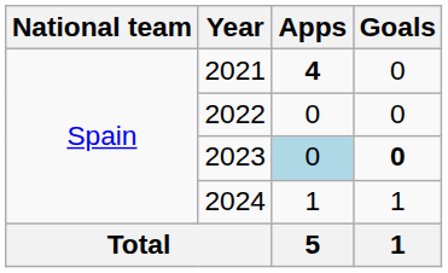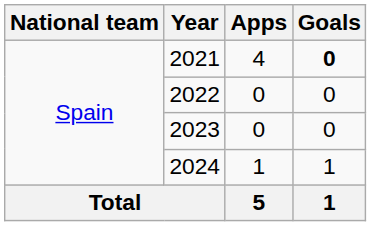2021 | Apps: bold -> normal
2021 | Goals: normal -> bold
2023 | Apps: lightblue background -> no background
2023 | Goals: bold -> normal
